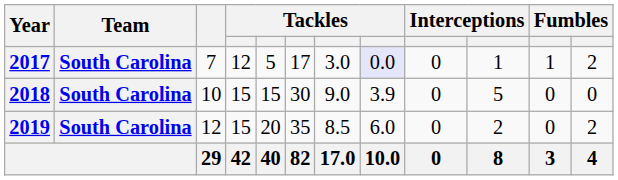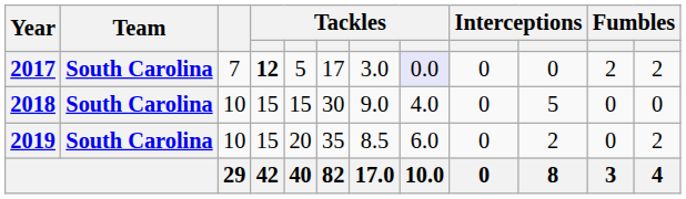2017 | column 4: normal -> bold
2017 | column 10: 1 -> 0
2017 | column 11: 1 -> 2
2018 | column 8: 3.9 -> 4.0
2019 | column 3: 12 -> 10
